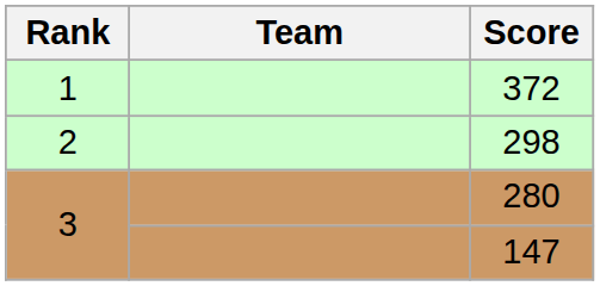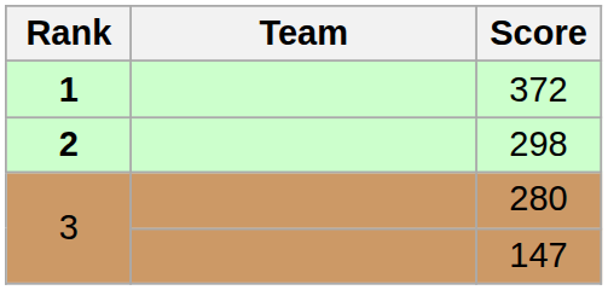372 | Rank: normal -> bold
298 | Rank: normal -> bold
